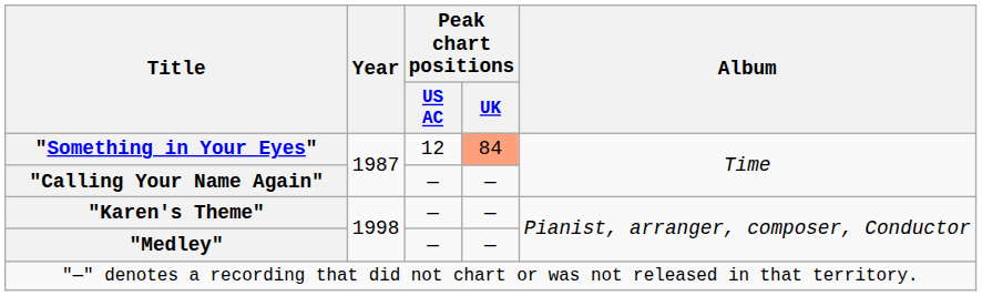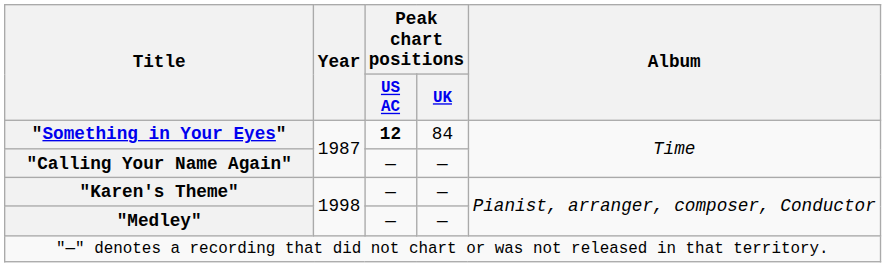"Something in Your Eyes" | Peak chart positions / US AC: normal -> bold
"Something in Your Eyes" | Peak chart positions / UK: lightsalmon background -> no background
